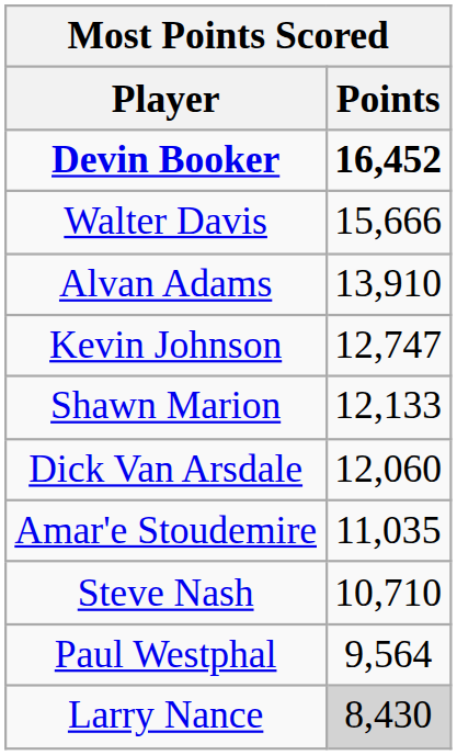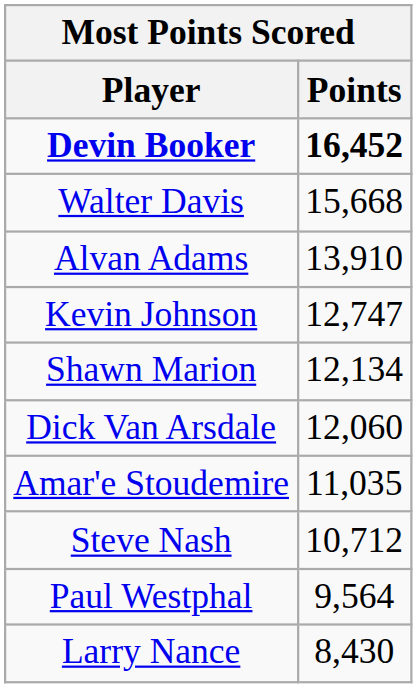Walter Davis | Points: 15,666 -> 15,668
Shawn Marion | Points: 12,133 -> 12,134
Steve Nash | Points: 10,710 -> 10,712
Larry Nance | Points: lightgrey background -> no background
